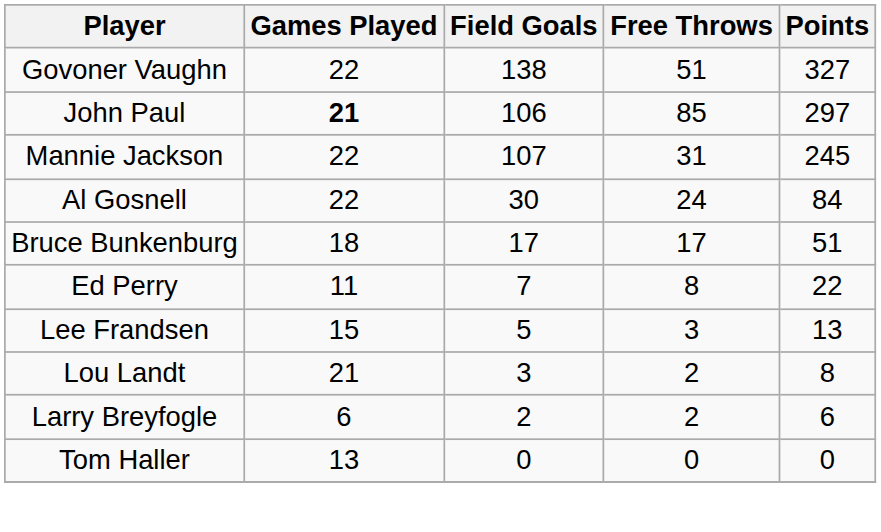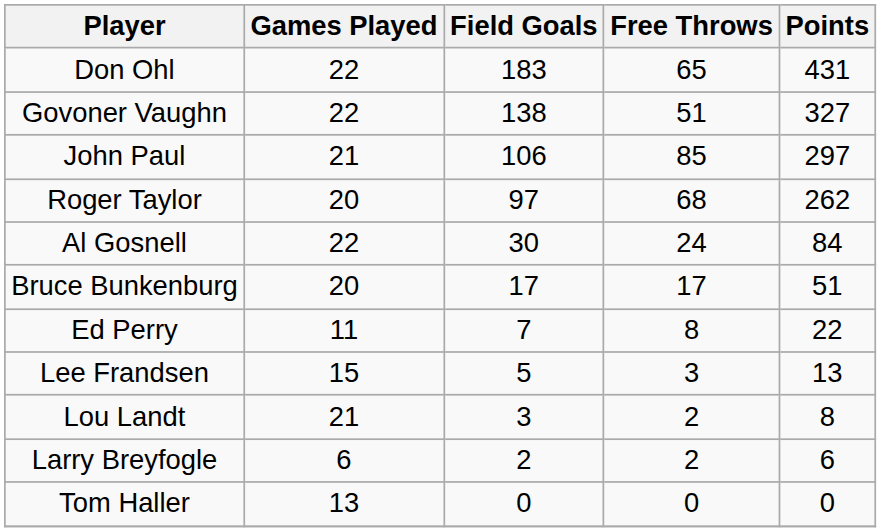+ row: Don Ohl | 22 | 183 | 65 | 431
John Paul | Games Played: bold -> normal
+ row: Roger Taylor | 20 | 97 | 68 | 262
- row: Mannie Jackson | 22 | 107 | 31 | 245
Bruce Bunkenburg | Games Played: 18 -> 20
